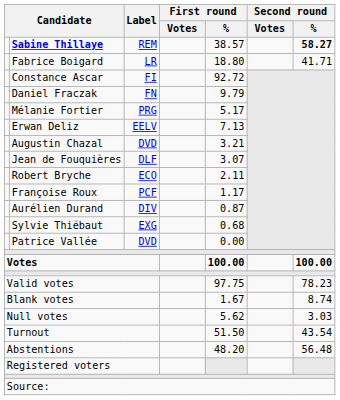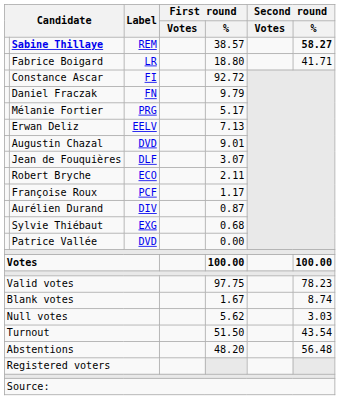Augustin Chazal | First round / %: 3.21 -> 9.01
